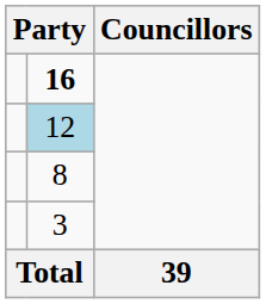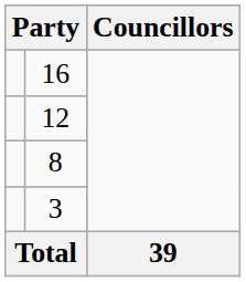16 | column 2: bold -> normal
12 | column 2: lightblue background -> no background
